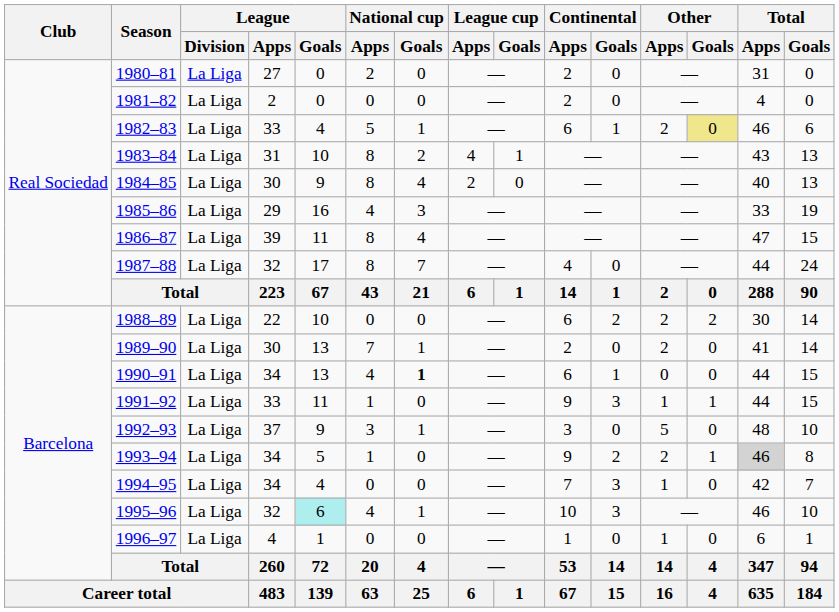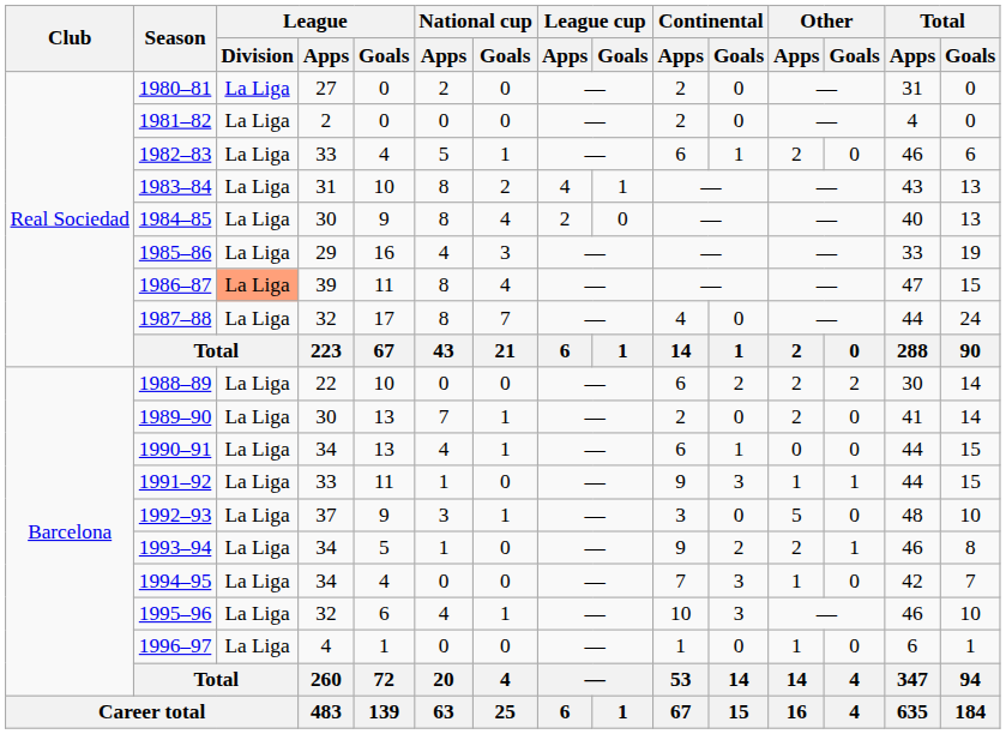1982–83 | Other / Goals: khaki background -> no background
1986–87 | League / Division: no background -> lightsalmon background
1990–91 | National cup / Goals: bold -> normal
1993–94 | Total / Apps: lightgrey background -> no background
1995–96 | League / Goals: paleturquoise background -> no background
